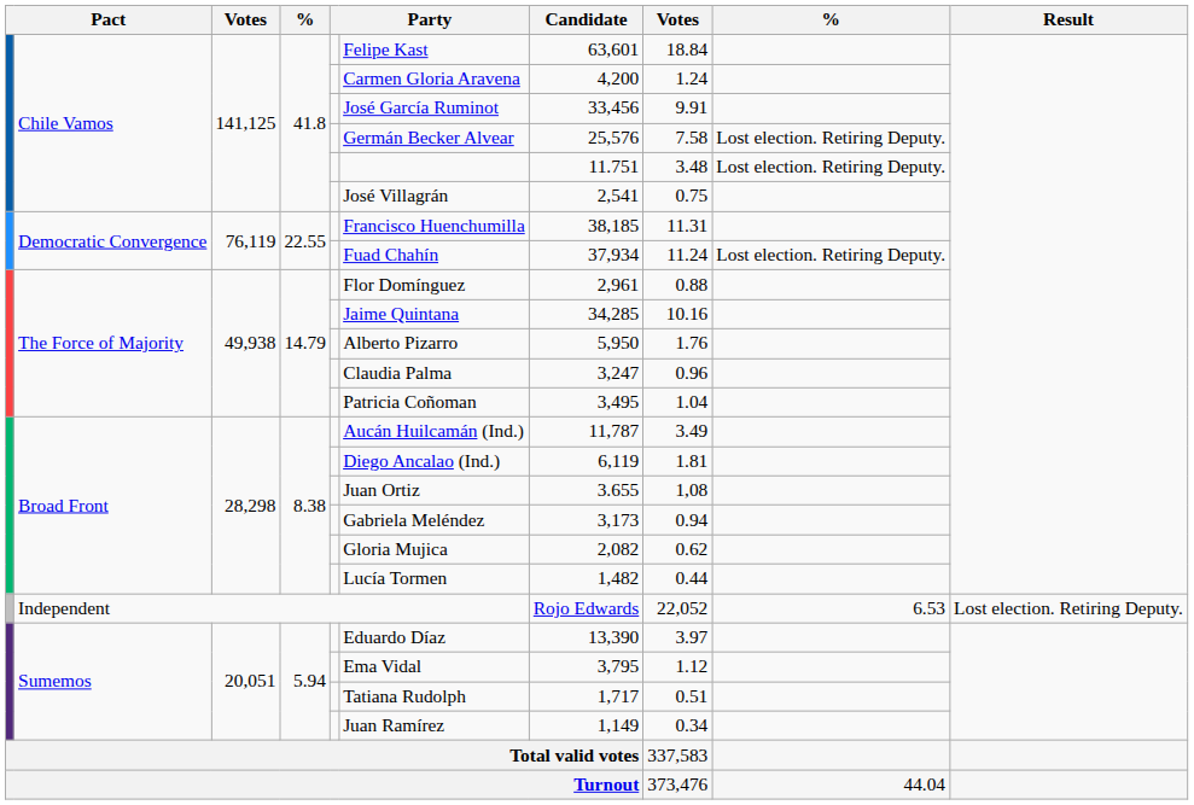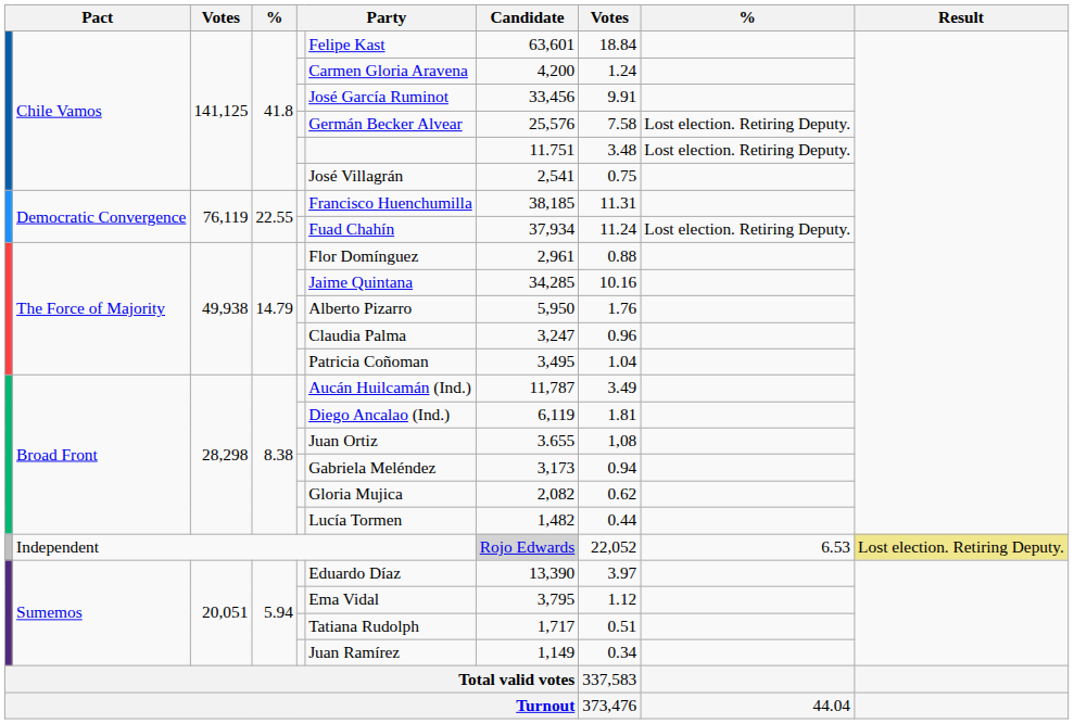Independent | Candidate: no background -> lightgrey background
Independent | Result: no background -> khaki background
